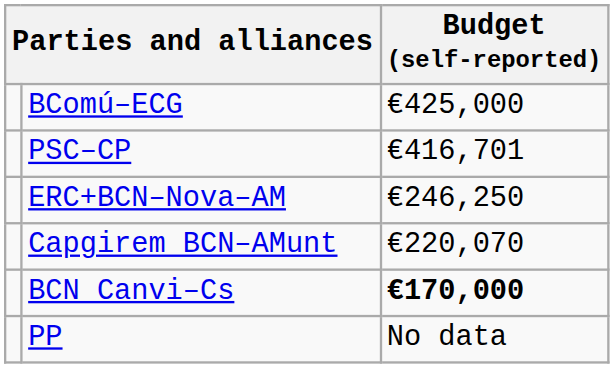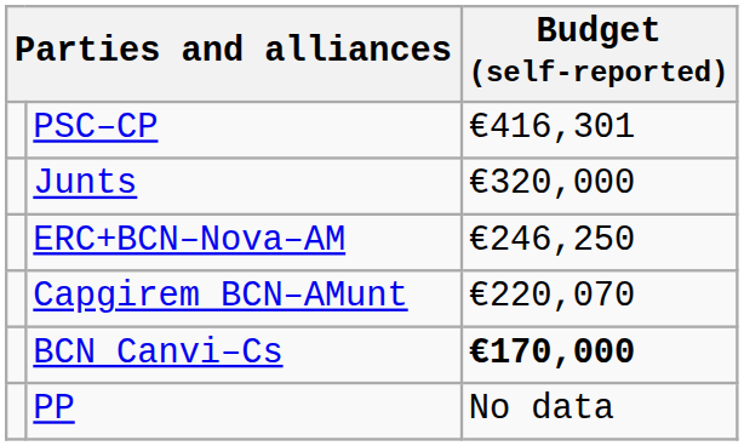- row: BComú–ECG | €425,000
PSC–CP | Budget (self-reported): €416,701 -> €416,301
+ row: Junts | €320,000
